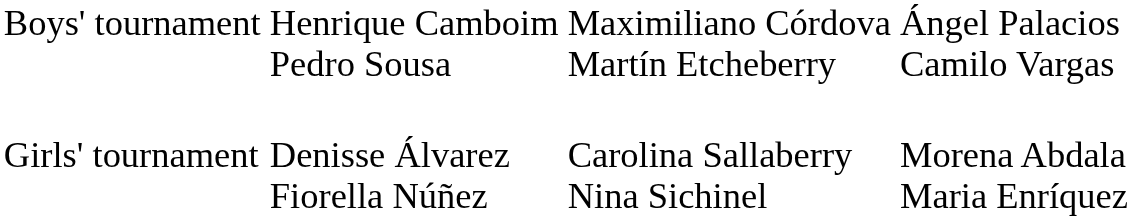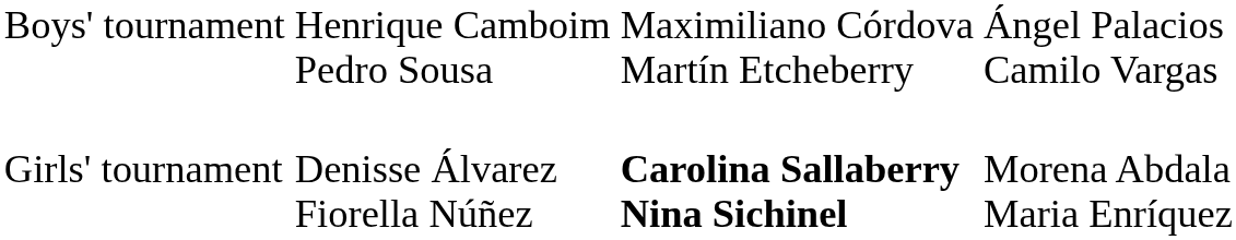Girls' tournament | column 3: normal -> bold
